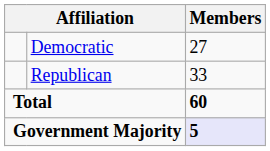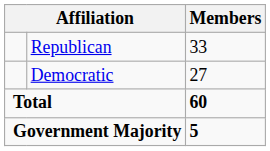rows swapped: Democratic <-> Republican
Government Majority | Members: lavender background -> no background
